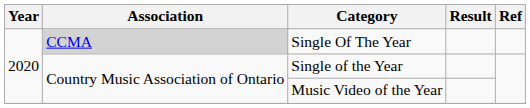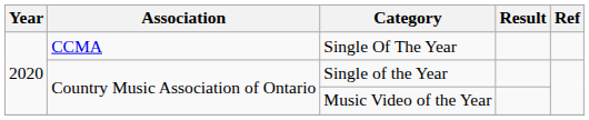Single Of The Year | Association: lightgrey background -> no background
